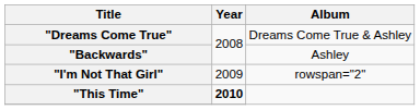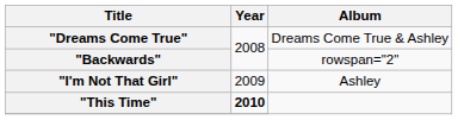"Backwards" | Album: Ashley -> rowspan="2"
"I'm Not That Girl" | Album: rowspan="2" -> Ashley
